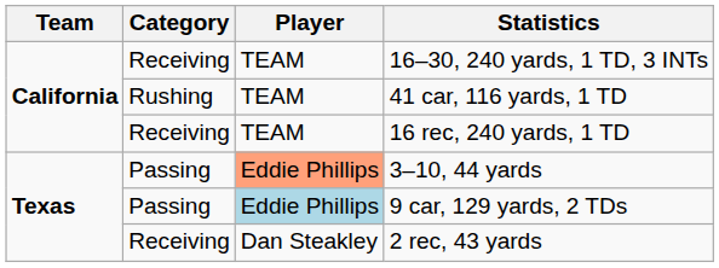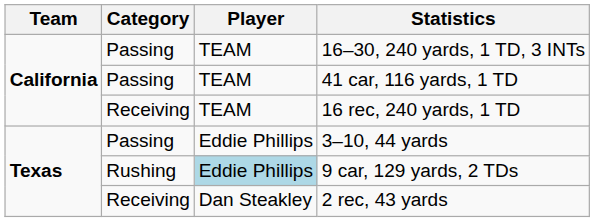16–30, 240 yards, 1 TD, 3 INTs | Category: Receiving -> Passing
41 car, 116 yards, 1 TD | Category: Rushing -> Passing
3–10, 44 yards | Player: lightsalmon background -> no background
9 car, 129 yards, 2 TDs | Category: Passing -> Rushing
